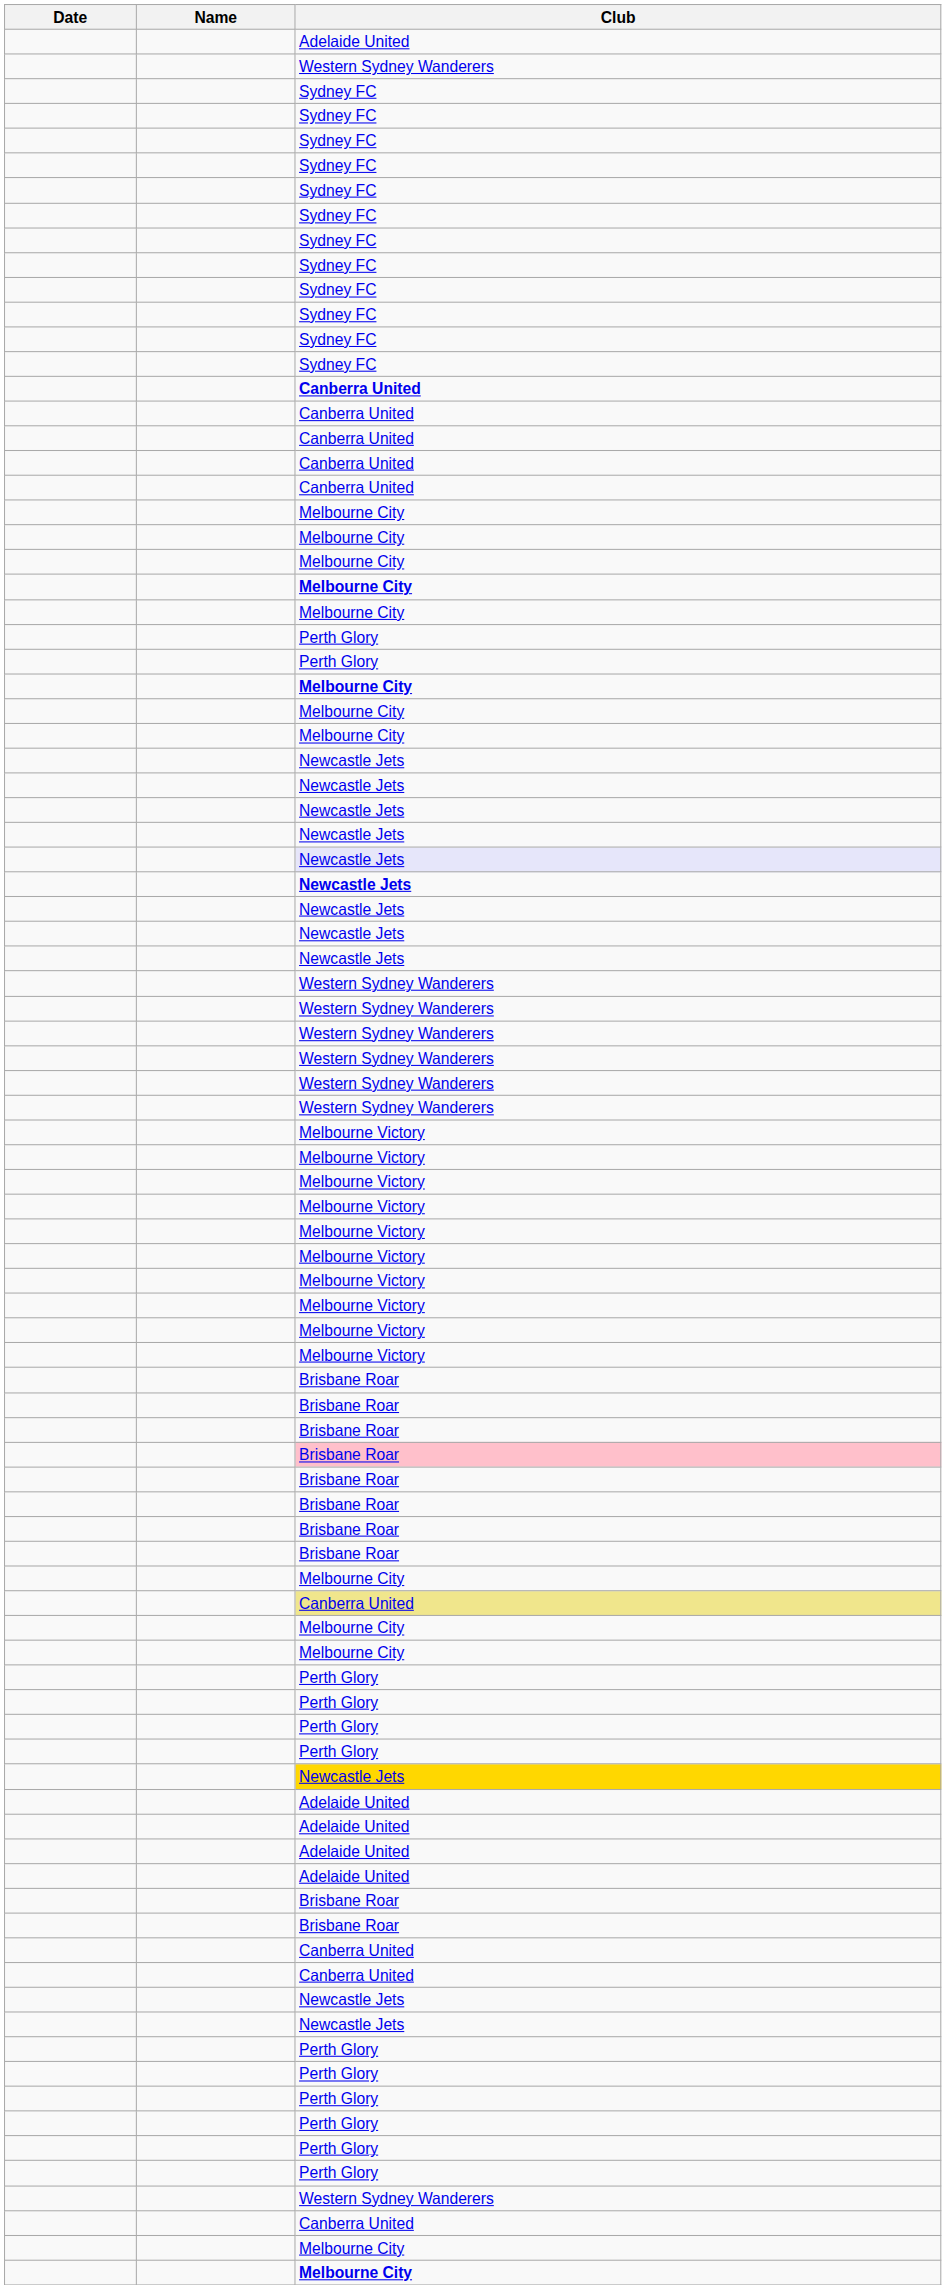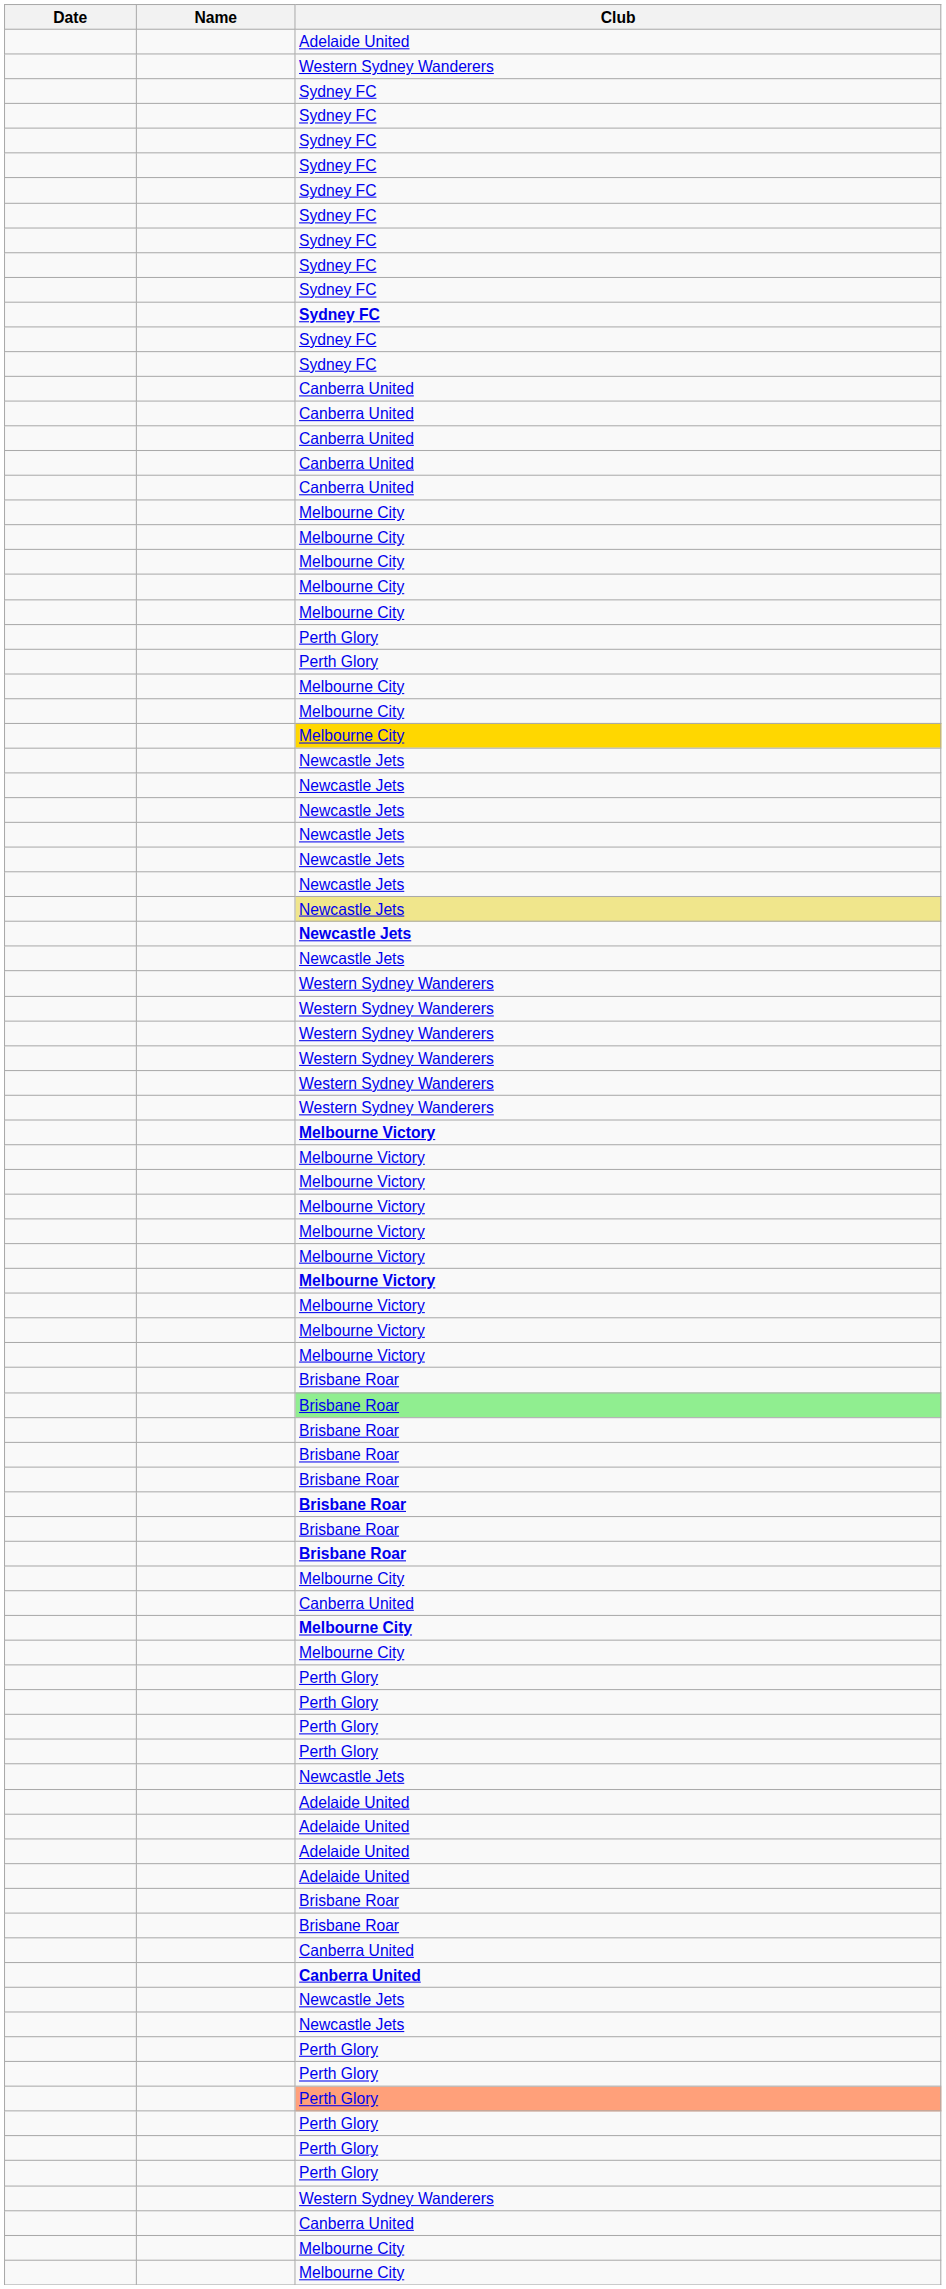row 13 | Club: normal -> bold
row 16 | Club: bold -> normal
row 24 | Club: bold -> normal
row 28 | Club: bold -> normal
row 30 | Club: no background -> gold background
row 35 | Club: lavender background -> no background
row 36 | Club: bold -> normal
row 37 | Club: no background -> khaki background
row 38 | Club: normal -> bold
row 46 | Club: normal -> bold
row 52 | Club: normal -> bold
row 57 | Club: no background -> lightgreen background
row 59 | Club: pink background -> no background
row 61 | Club: normal -> bold
row 63 | Club: normal -> bold
row 65 | Club: khaki background -> no background
row 66 | Club: normal -> bold
row 72 | Club: gold background -> no background
row 80 | Club: normal -> bold
row 85 | Club: no background -> lightsalmon background
row 92 | Club: bold -> normal
